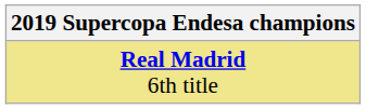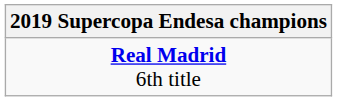row 2 | column 1: khaki background -> no background
